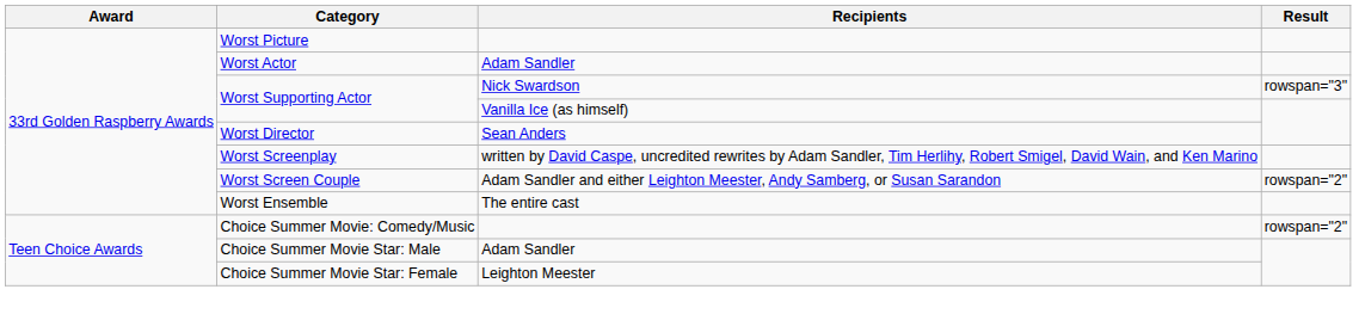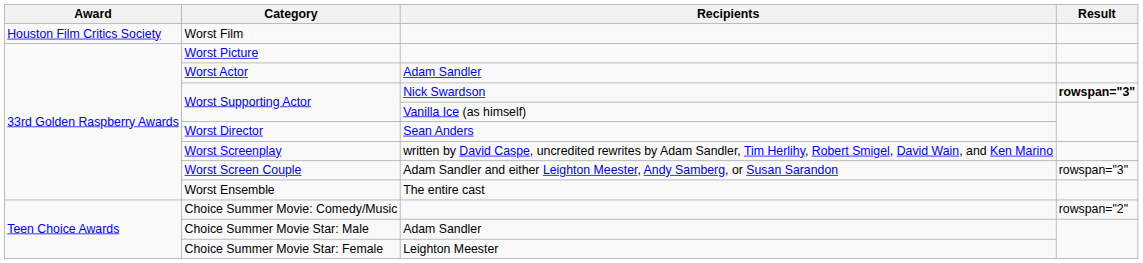+ row: Houston Film Critics Society | Worst Film
Worst Supporting Actor / Nick Swardson | Result: normal -> bold
Worst Screen Couple | Result: rowspan="2" -> rowspan="3"
